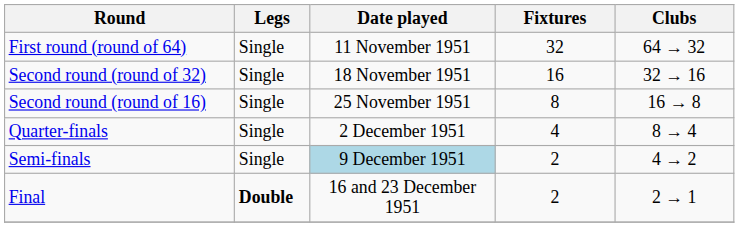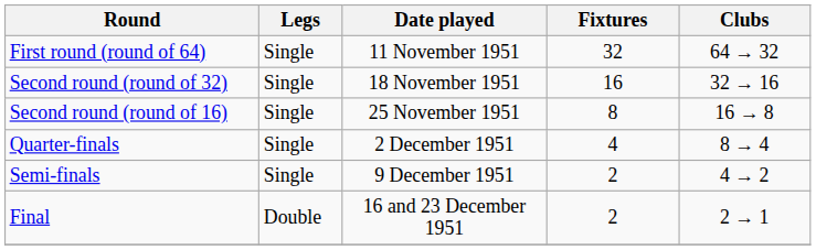Semi-finals | Date played: lightblue background -> no background
Final | Legs: bold -> normal
